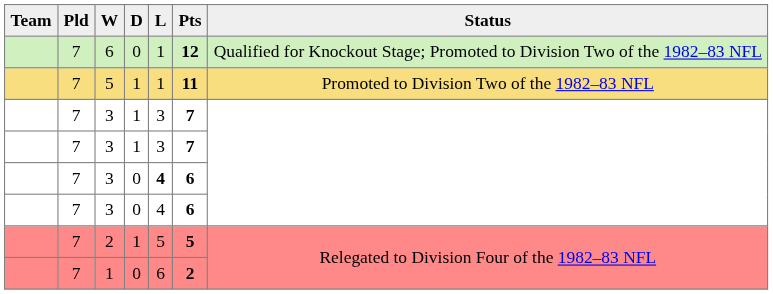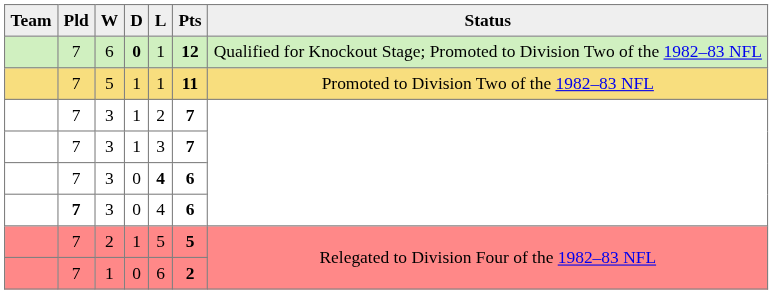row 2 | D: normal -> bold
row 4 | L: 3 -> 2
row 7 | Pld: normal -> bold
